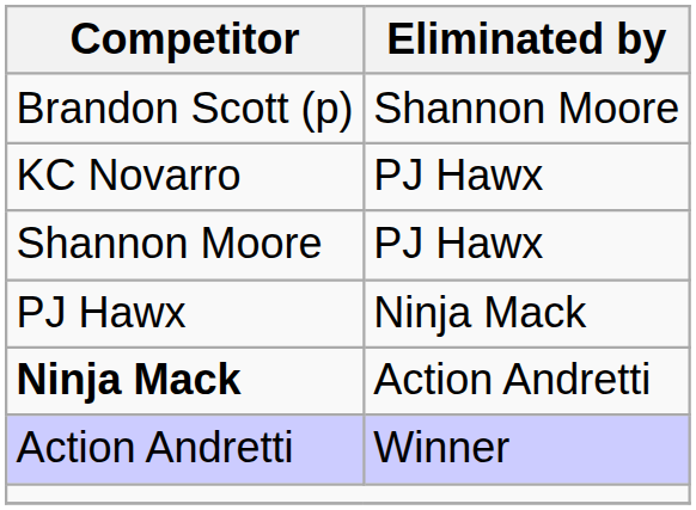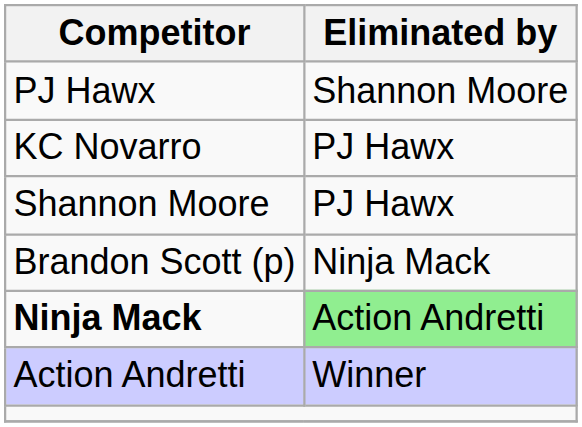row 2 | Competitor: Brandon Scott (p) -> PJ Hawx
row 5 | Competitor: PJ Hawx -> Brandon Scott (p)
row 6 | Eliminated by: no background -> lightgreen background
